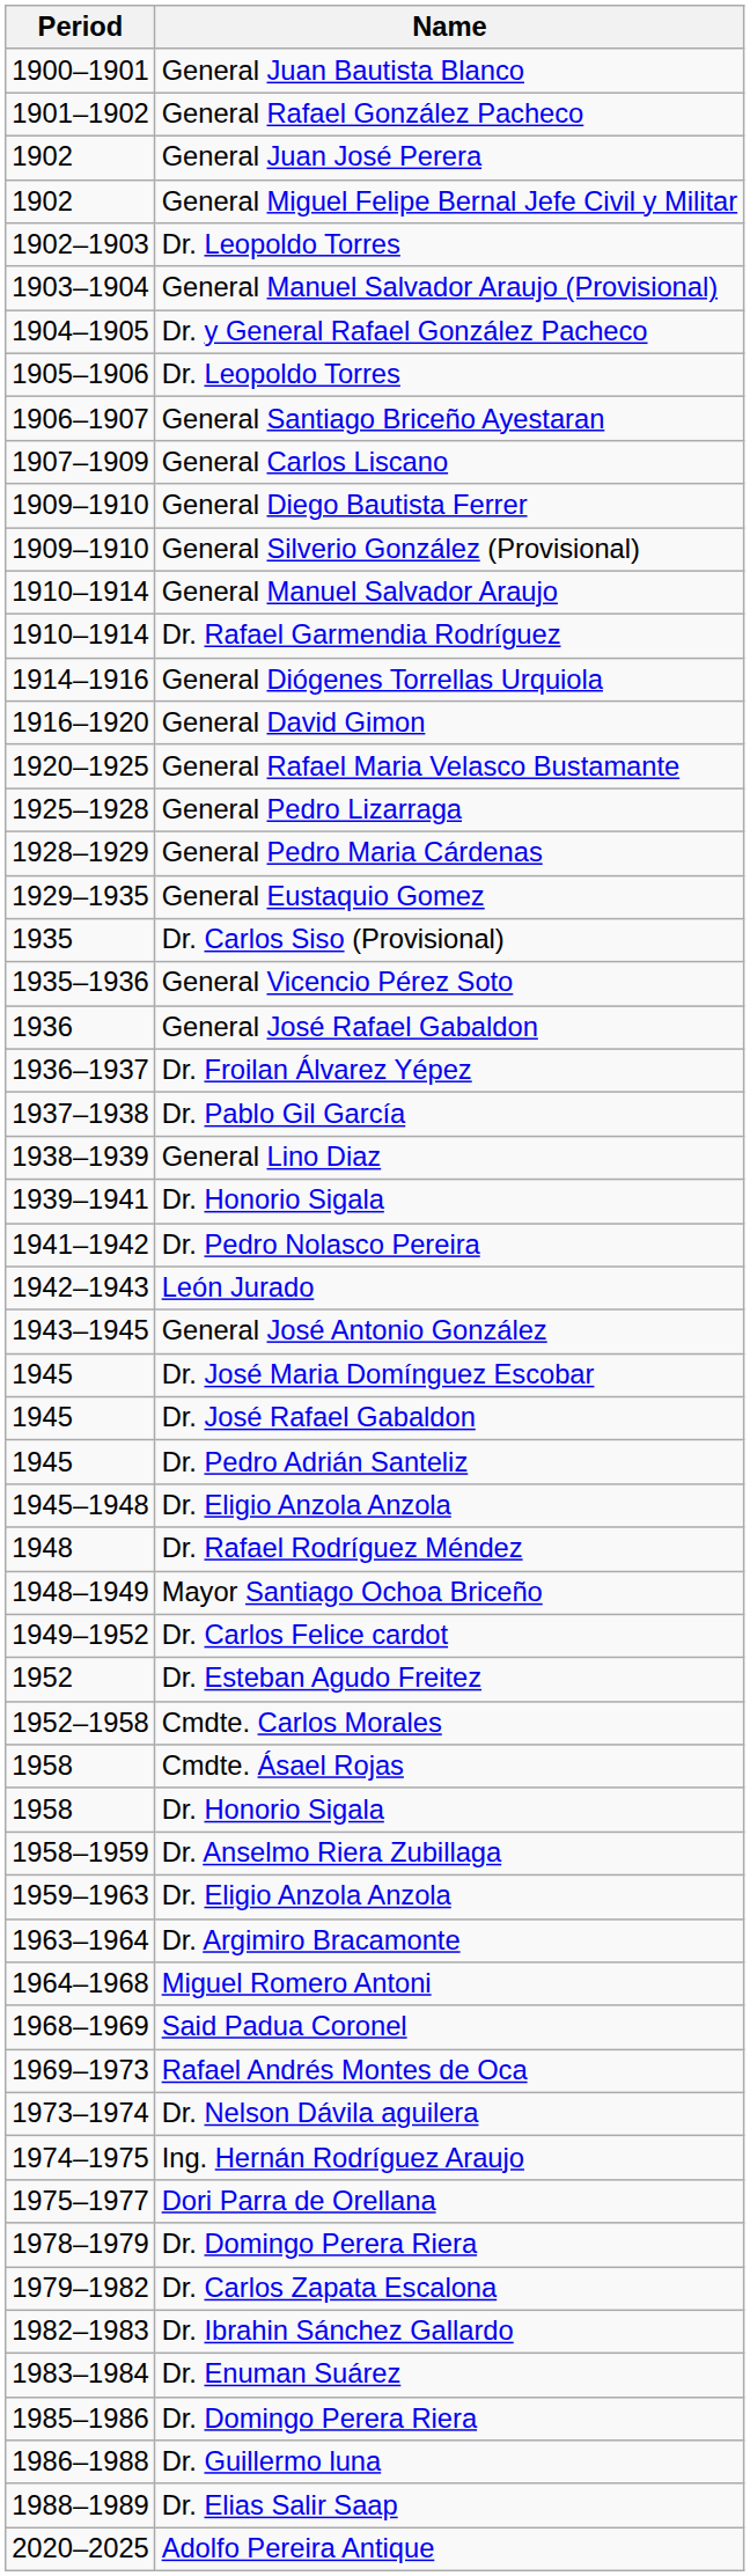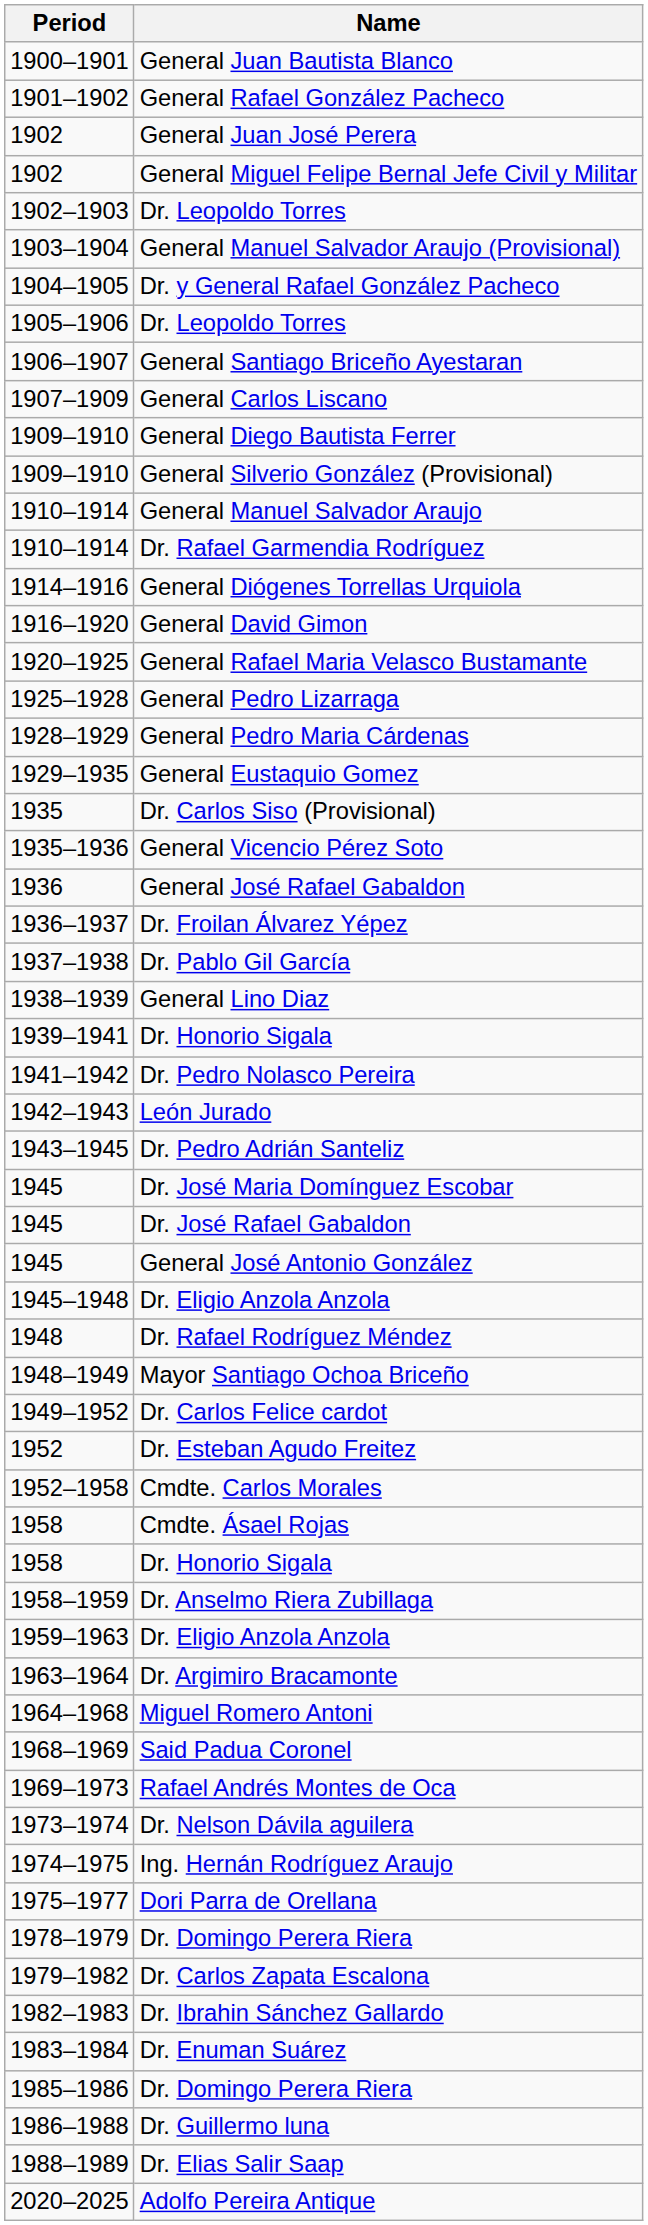row 31 | Name: General José Antonio González -> Dr. Pedro Adrián Santeliz
row 34 | Name: Dr. Pedro Adrián Santeliz -> General José Antonio González
